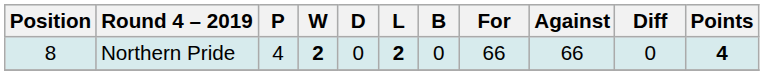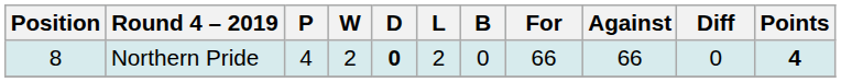Northern Pride | W: bold -> normal
Northern Pride | D: normal -> bold
Northern Pride | L: bold -> normal
